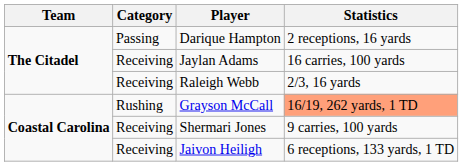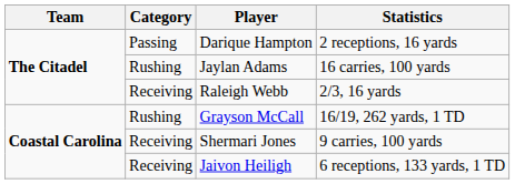Jaylan Adams | Category: Receiving -> Rushing
Grayson McCall | Statistics: lightsalmon background -> no background
